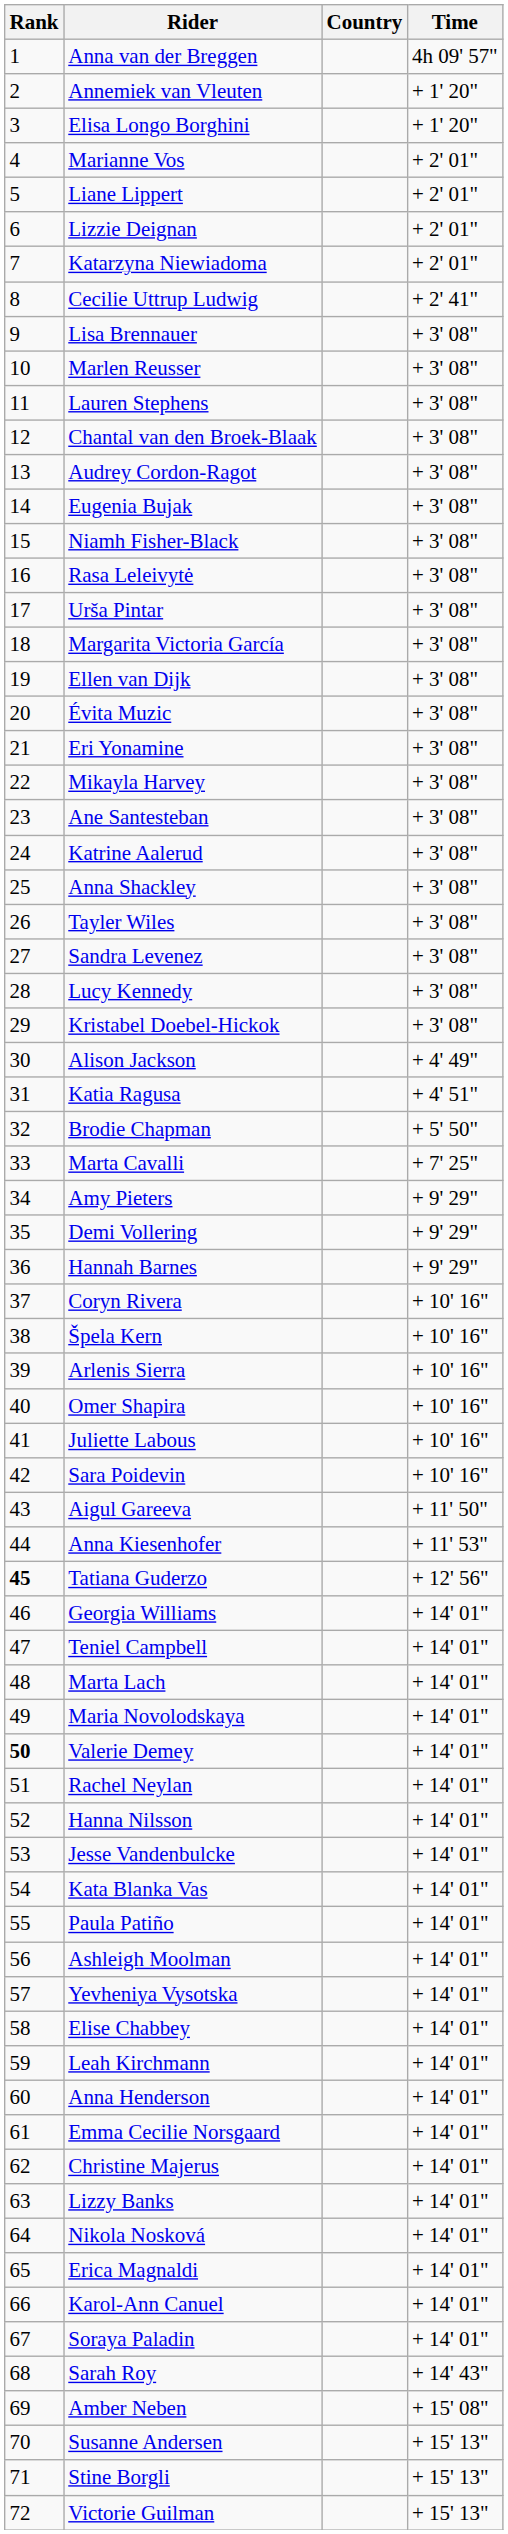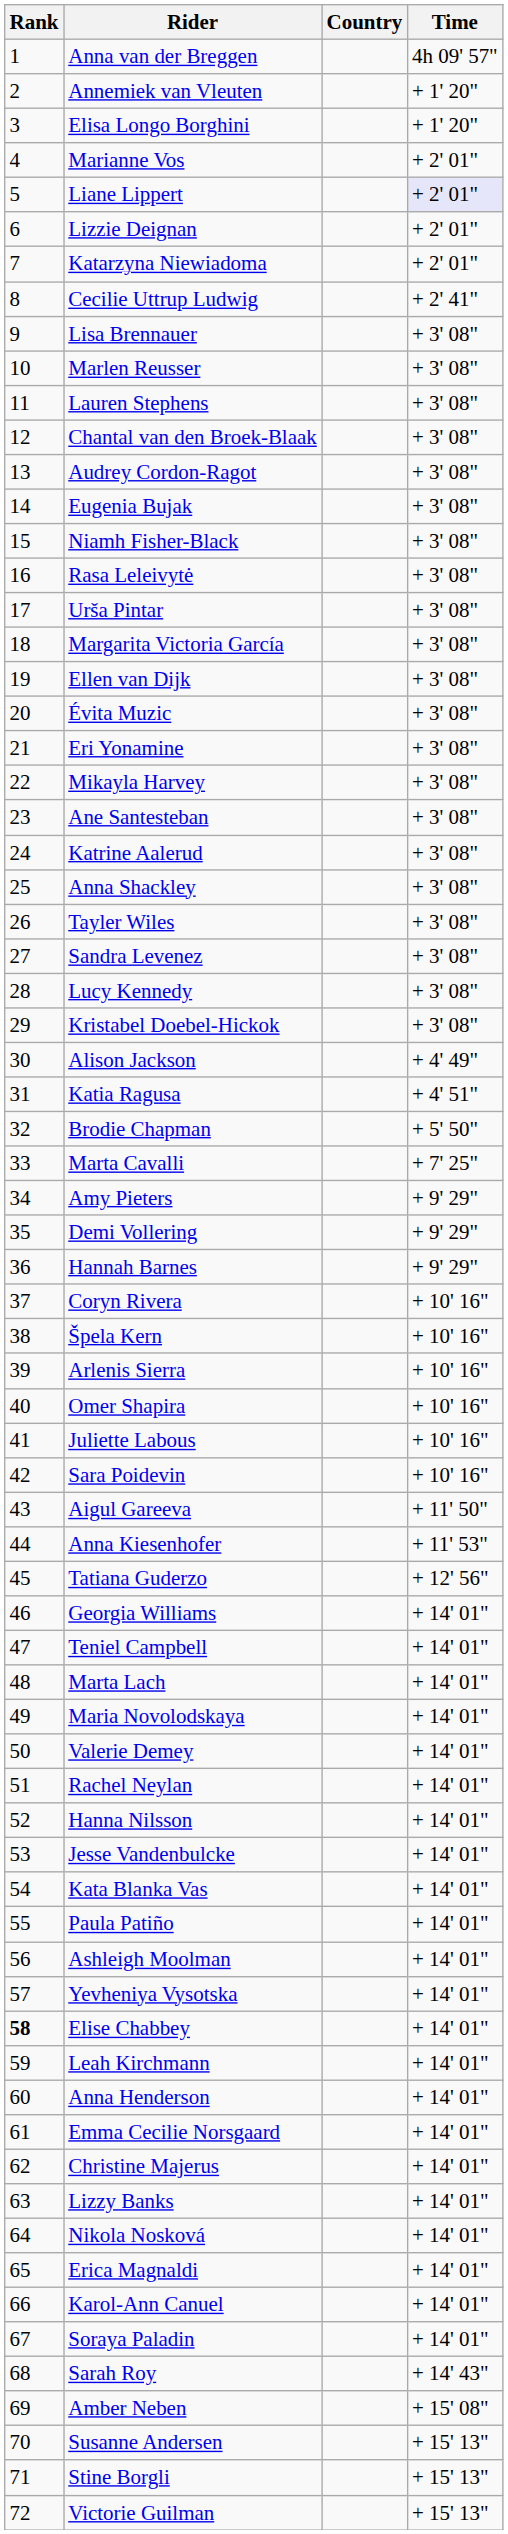Liane Lippert | Time: no background -> lavender background
Tatiana Guderzo | Rank: bold -> normal
Valerie Demey | Rank: bold -> normal
Elise Chabbey | Rank: normal -> bold
